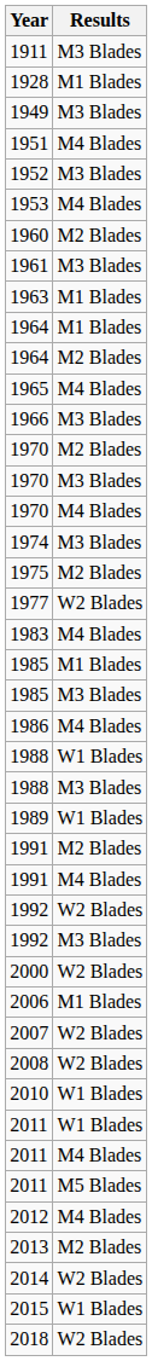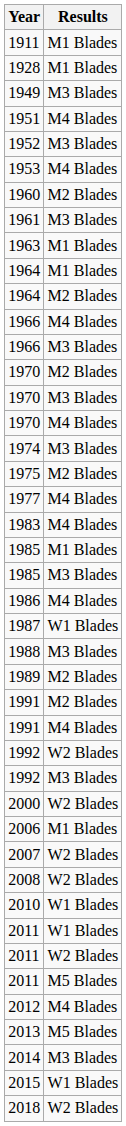row 2 | Results: M3 Blades -> M1 Blades
row 13 | Year: 1965 -> 1966
row 20 | Results: W2 Blades -> M4 Blades
row 25 | Year: 1988 -> 1987
row 27 | Results: W1 Blades -> M2 Blades
row 38 | Results: M4 Blades -> W2 Blades
row 41 | Results: M2 Blades -> M5 Blades
row 42 | Results: W2 Blades -> M3 Blades
